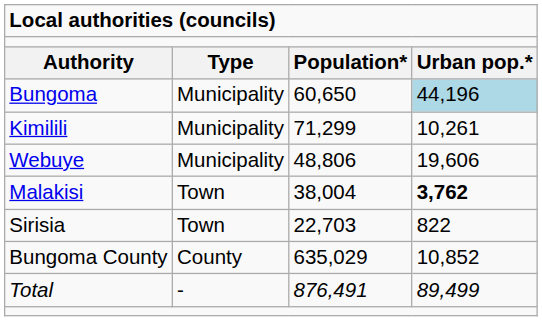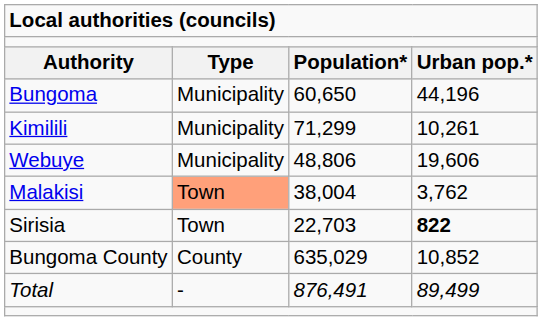Bungoma | column 4: lightblue background -> no background
Malakisi | column 2: no background -> lightsalmon background
Malakisi | column 4: bold -> normal
Sirisia | column 4: normal -> bold
